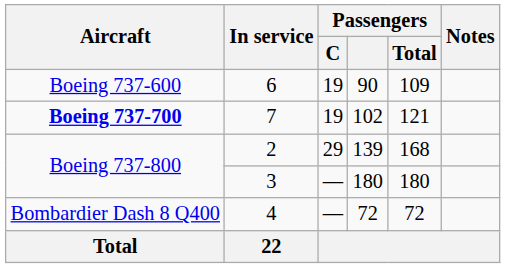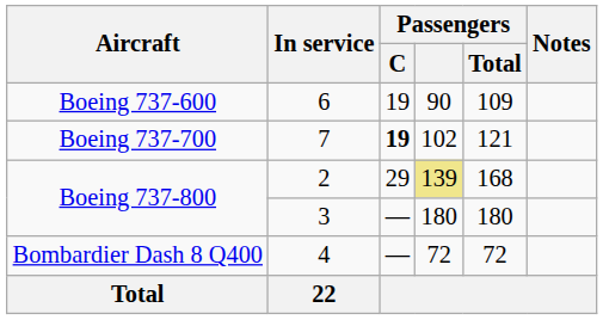7 | Aircraft: bold -> normal
7 | Passengers / C: normal -> bold
2 | Passengers: no background -> khaki background
